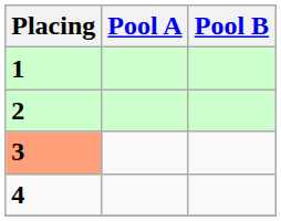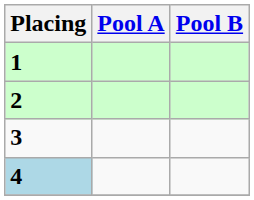3 | Placing: lightsalmon background -> no background
4 | Placing: no background -> lightblue background
